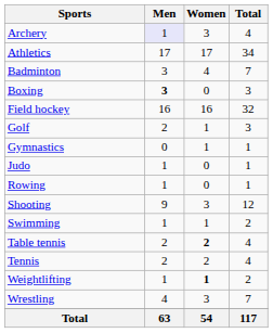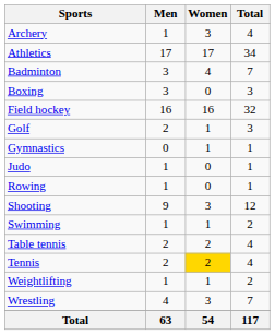Archery | Men: lavender background -> no background
Boxing | Men: bold -> normal
Table tennis | Women: bold -> normal
Tennis | Women: no background -> gold background
Weightlifting | Women: bold -> normal
